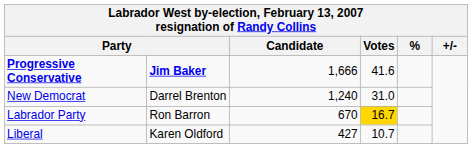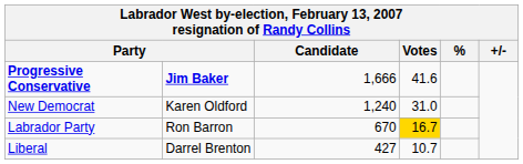New Democrat | column 2: Darrel Brenton -> Karen Oldford
Liberal | column 2: Karen Oldford -> Darrel Brenton
